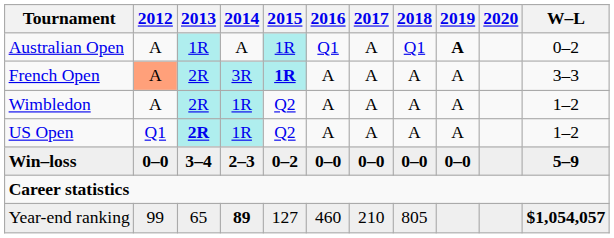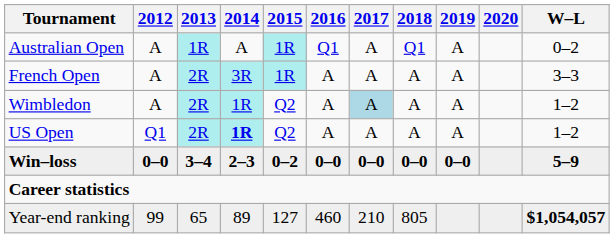Australian Open | 2019: bold -> normal
French Open | 2012: lightsalmon background -> no background
French Open | 2015: bold -> normal
Wimbledon | 2017: no background -> lightblue background
US Open | 2013: bold -> normal
US Open | 2014: normal -> bold
Year-end ranking | 2014: bold -> normal
